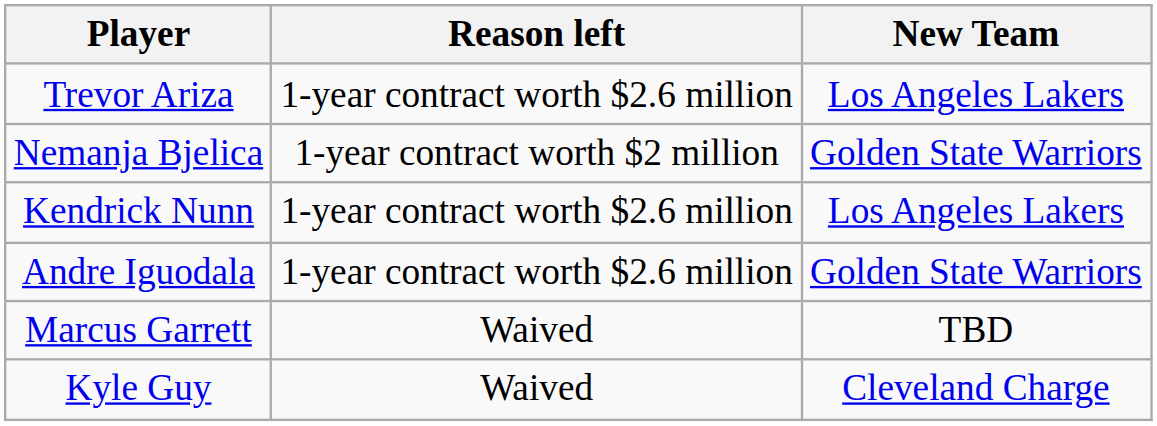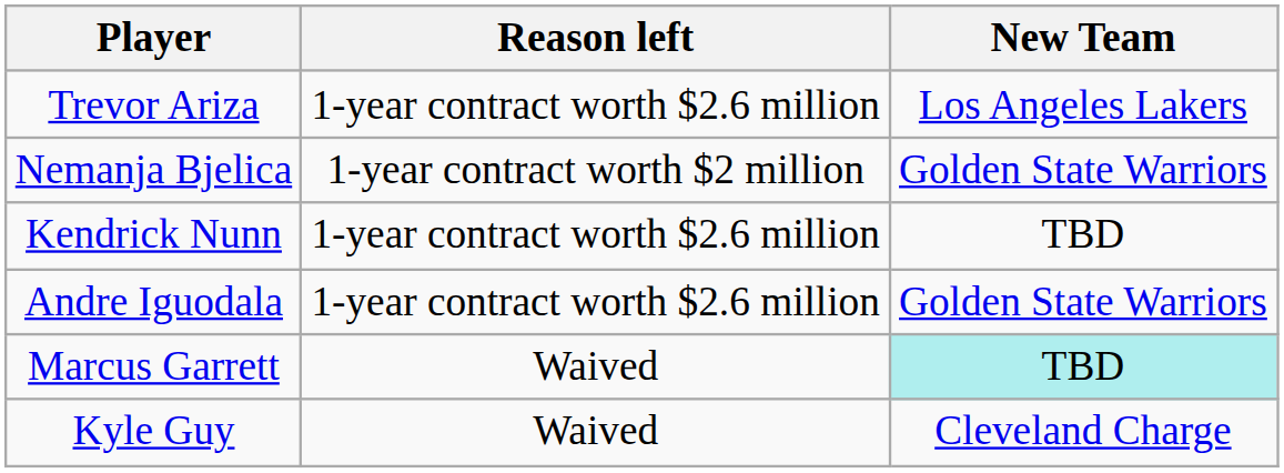Kendrick Nunn | New Team: Los Angeles Lakers -> TBD
Marcus Garrett | New Team: no background -> paleturquoise background
